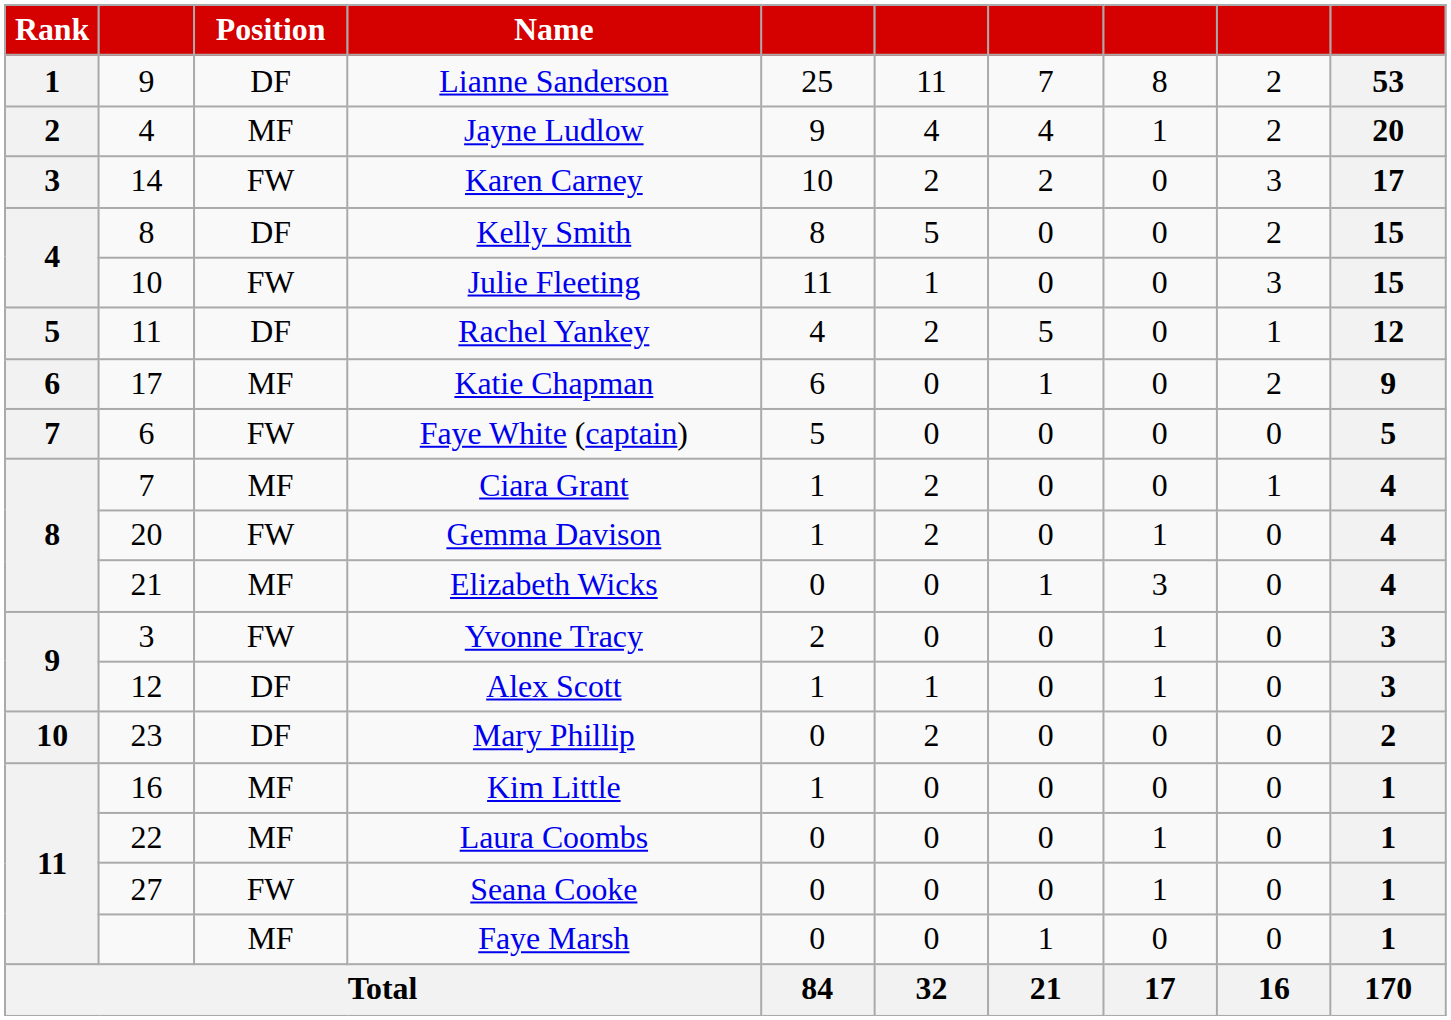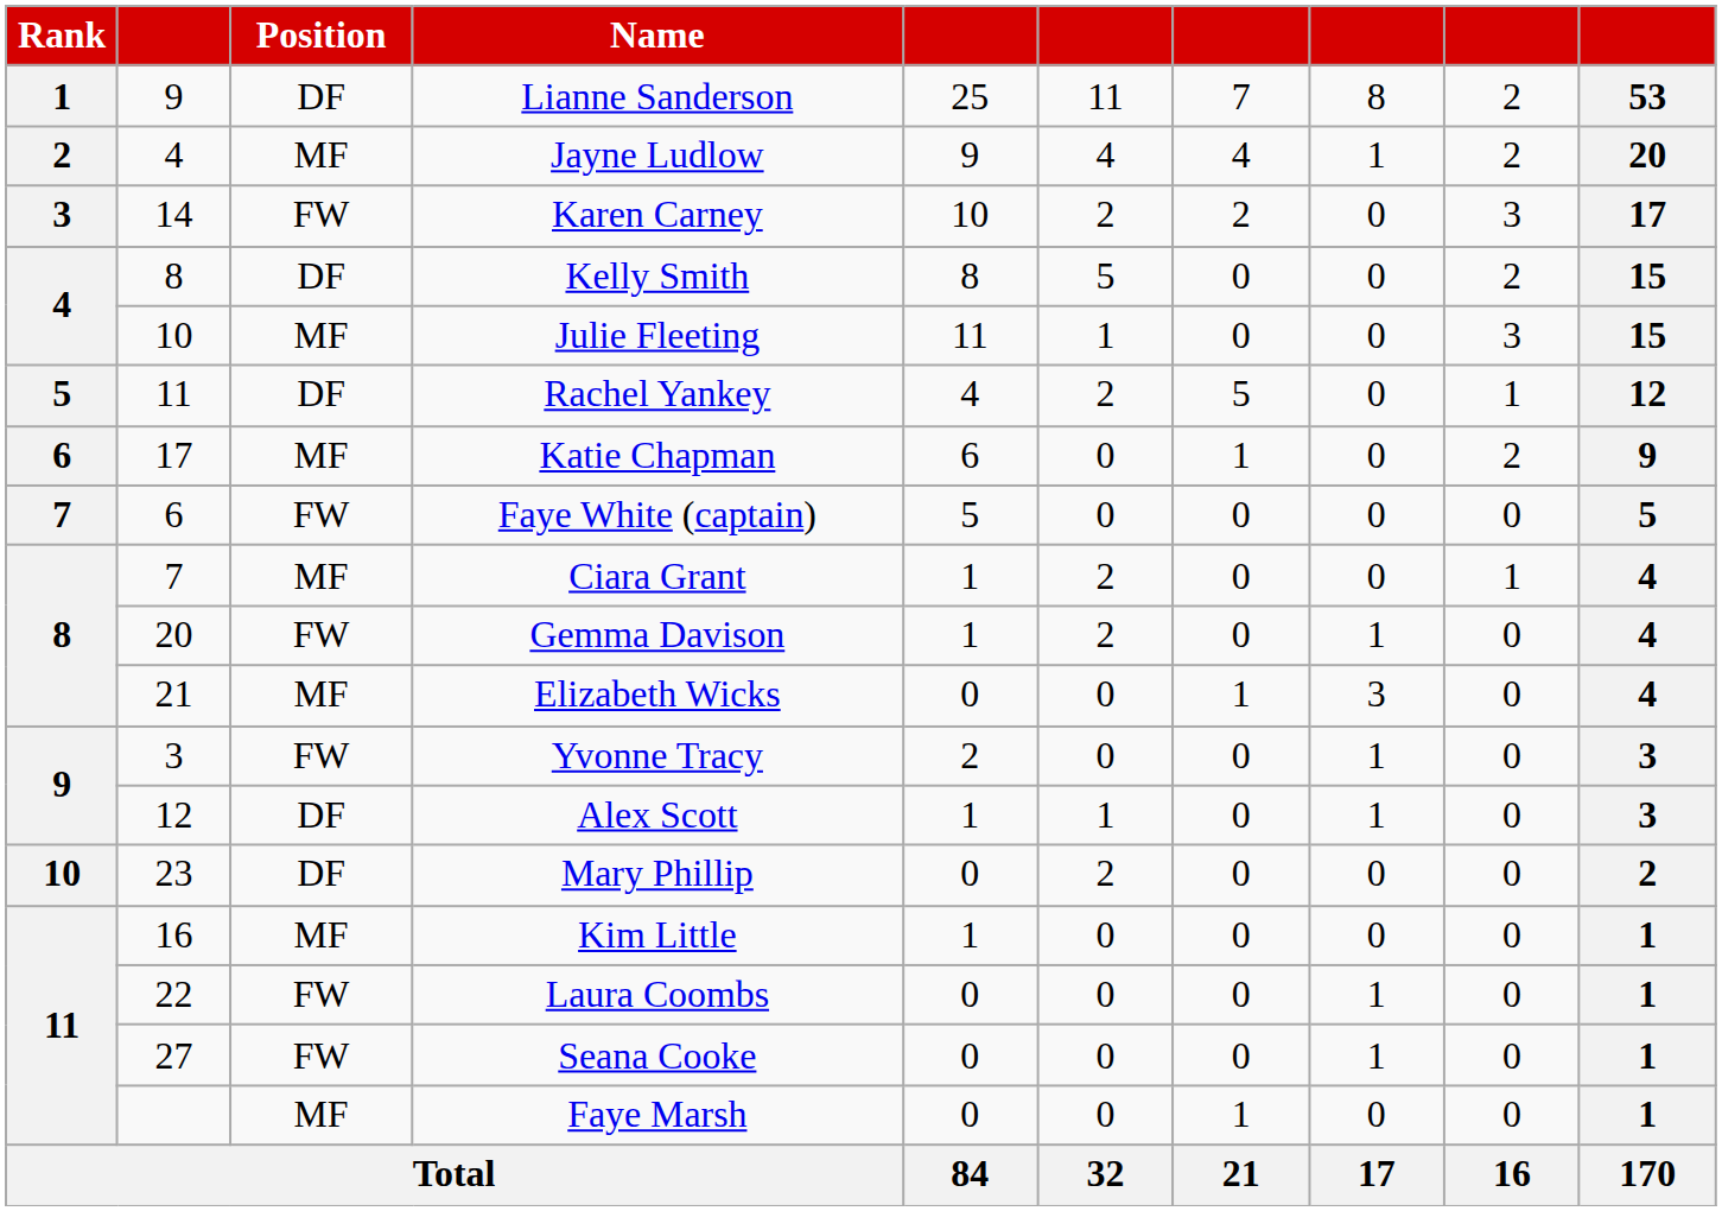Julie Fleeting | Position: FW -> MF
Laura Coombs | Position: MF -> FW
